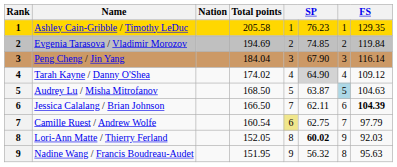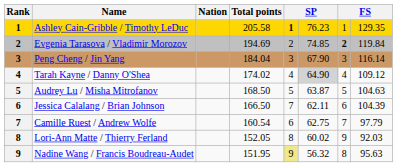Ashley Cain-Gribble / Timothy LeDuc | column 5: normal -> bold
Evgenia Tarasova / Vladimir Morozov | column 7: normal -> bold
Audrey Lu / Misha Mitrofanov | column 7: lightblue background -> no background
Jessica Calalang / Brian Johnson | column 8: bold -> normal
Camille Ruest / Andrew Wolfe | column 5: khaki background -> no background
Lori-Ann Matte / Thierry Ferland | column 6: bold -> normal
Nadine Wang / Francis Boudreau-Audet | column 5: no background -> khaki background
